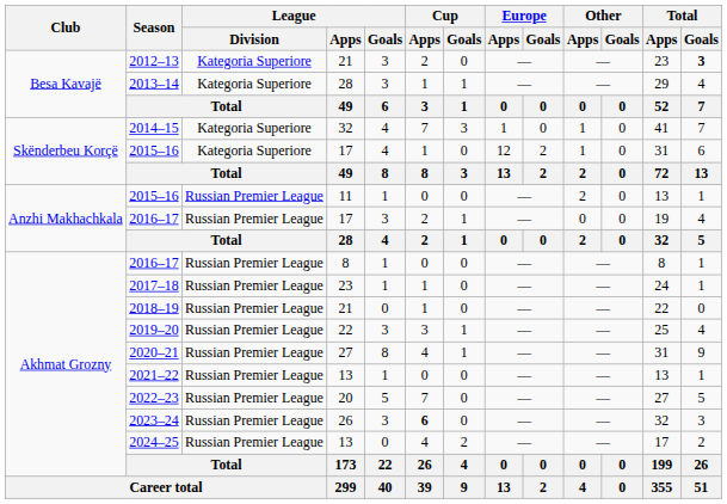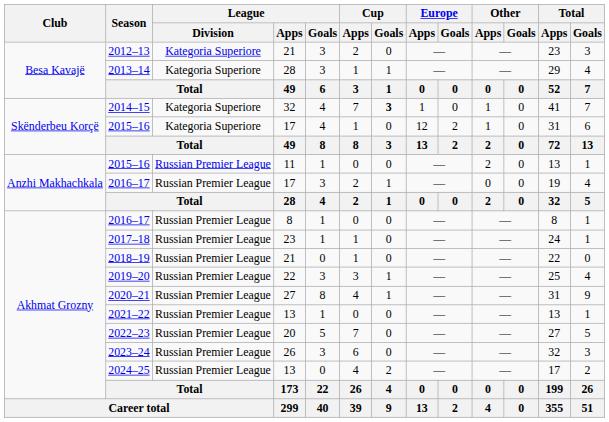2012–13 | Total / Goals: bold -> normal
2014–15 | Cup / Goals: normal -> bold
2023–24 | Cup / Apps: bold -> normal
